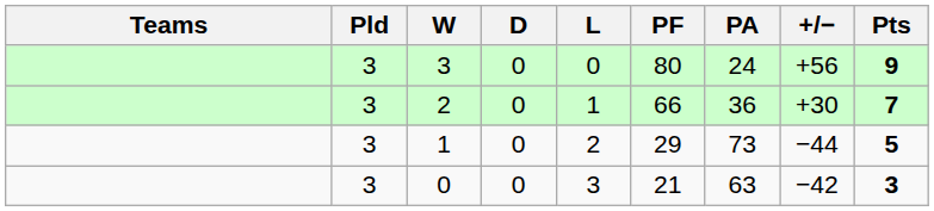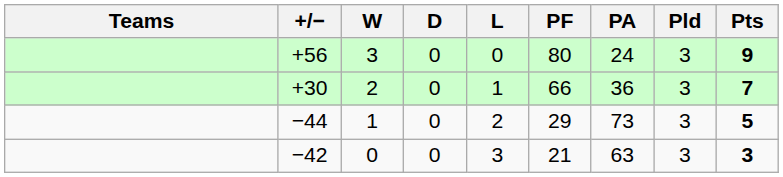columns swapped: Pld <-> +/−
